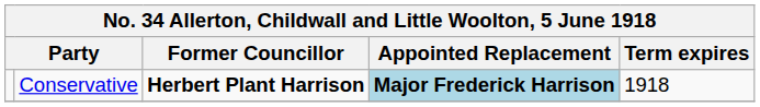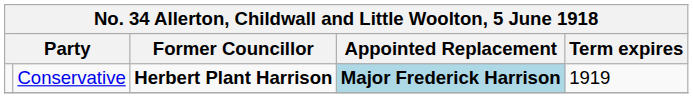Conservative | Term expires: 1918 -> 1919
